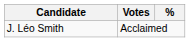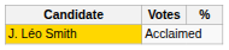J. Léo Smith | Candidate: no background -> gold background
